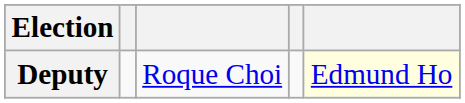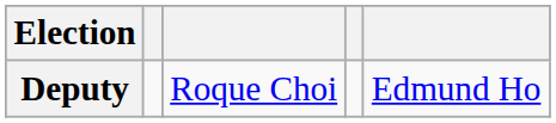Deputy | column 5: lightyellow background -> no background
